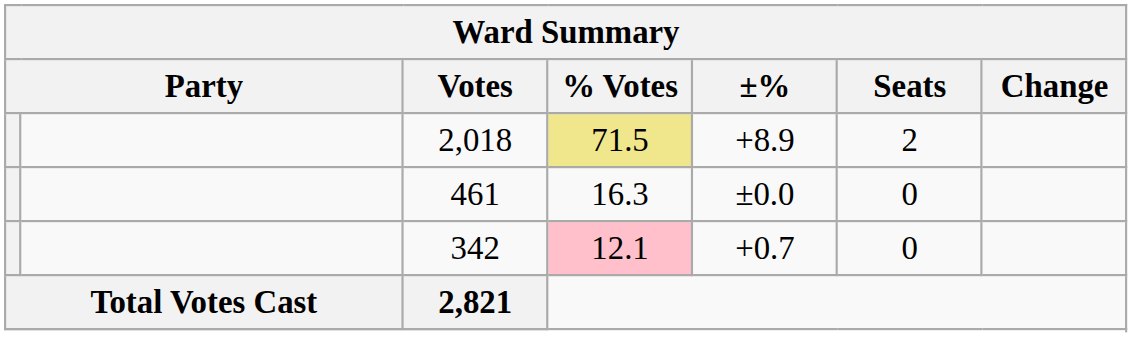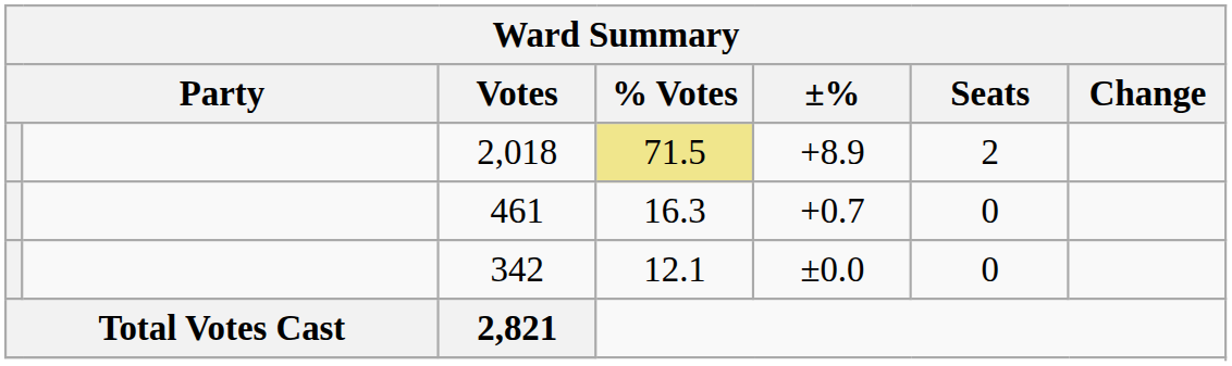461 | ±%: ±0.0 -> +0.7
342 | % Votes: pink background -> no background
342 | ±%: +0.7 -> ±0.0
